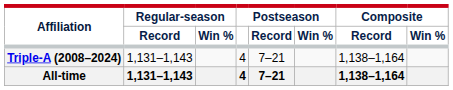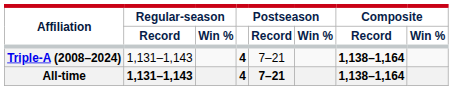Triple-A (2008–2024) | Postseason: normal -> bold
Triple-A (2008–2024) | Composite / Record: normal -> bold
